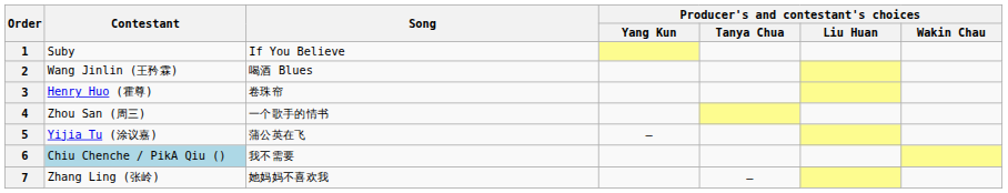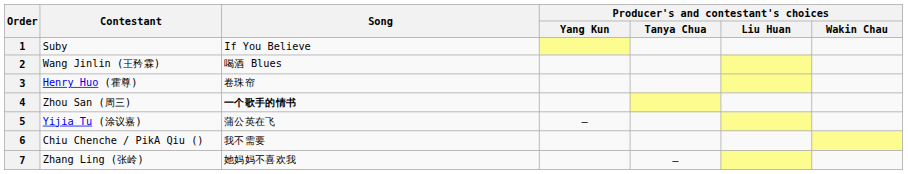4 | Song: normal -> bold
6 | Contestant: lightblue background -> no background
